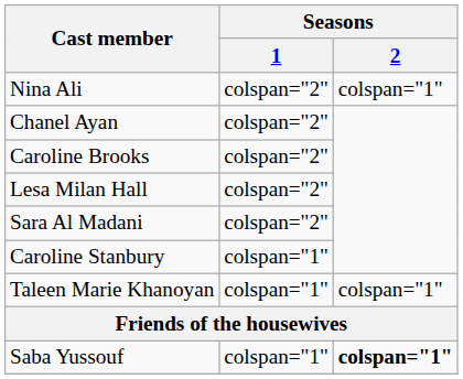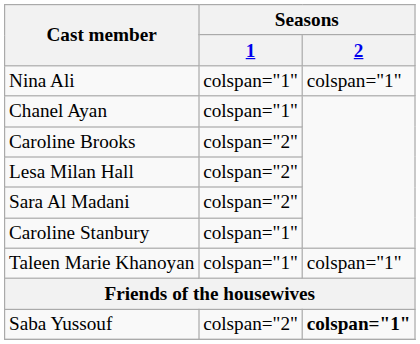Nina Ali | Seasons / 1: colspan="2" -> colspan="1"
Chanel Ayan | Seasons / 1: colspan="2" -> colspan="1"
Saba Yussouf | Seasons / 1: colspan="1" -> colspan="2"
